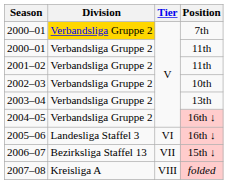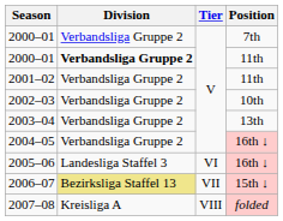2000–01 / 7th | Division: gold background -> no background
2000–01 / 11th | Division: normal -> bold
2006–07 | Division: no background -> khaki background
